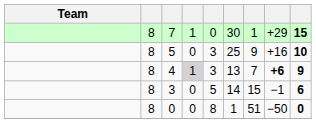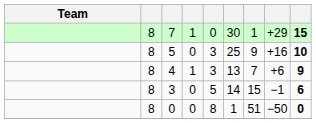4 | column 4: lightgrey background -> no background
4 | column 8: bold -> normal
